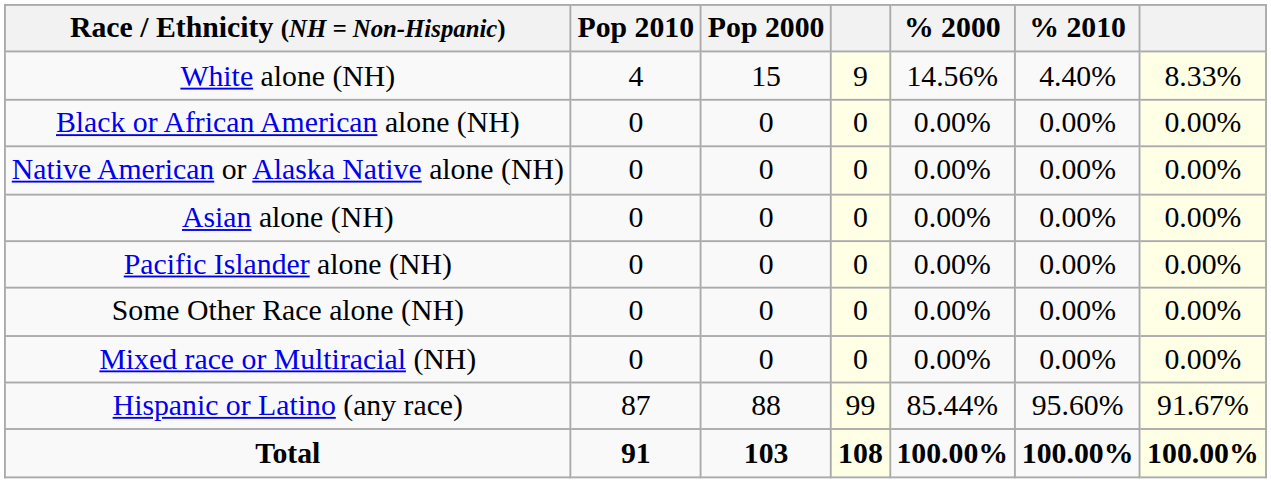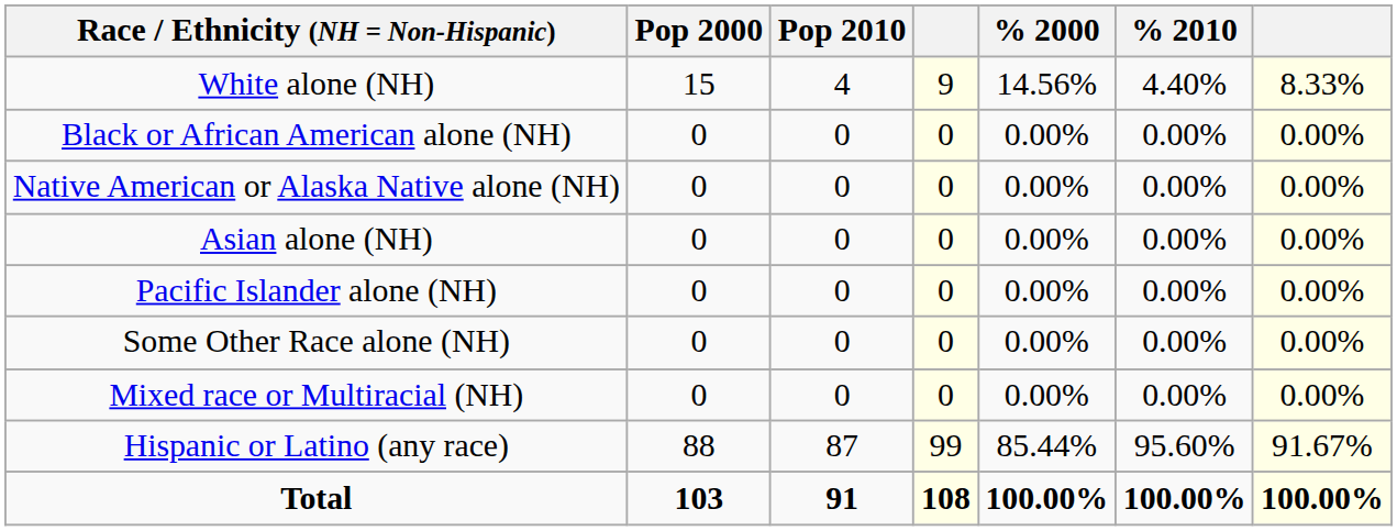columns swapped: Pop 2000 <-> Pop 2010
